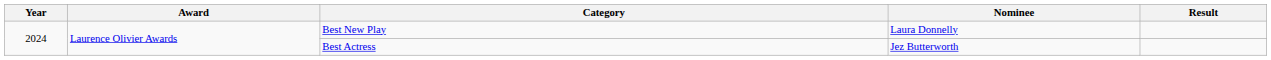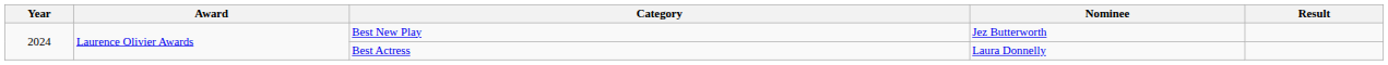Best New Play | Nominee: Laura Donnelly -> Jez Butterworth
Best Actress | Nominee: Jez Butterworth -> Laura Donnelly
